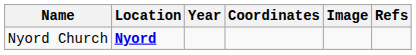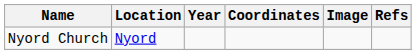Nyord Church | Location: bold -> normal
